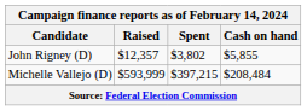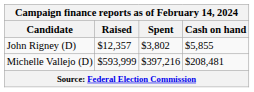Michelle Vallejo (D) | Spent: $397,215 -> $397,216
Michelle Vallejo (D) | Cash on hand: $208,484 -> $208,481
